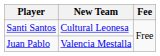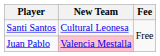Juan Pablo | New Team: no background -> pink background
